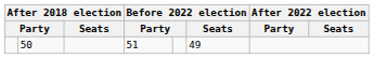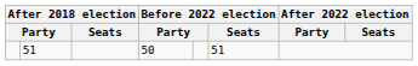row 3 | column 2: 50 -> 51
row 3 | column 4: 51 -> 50
row 3 | Before 2022 election / Seats: 49 -> 51
